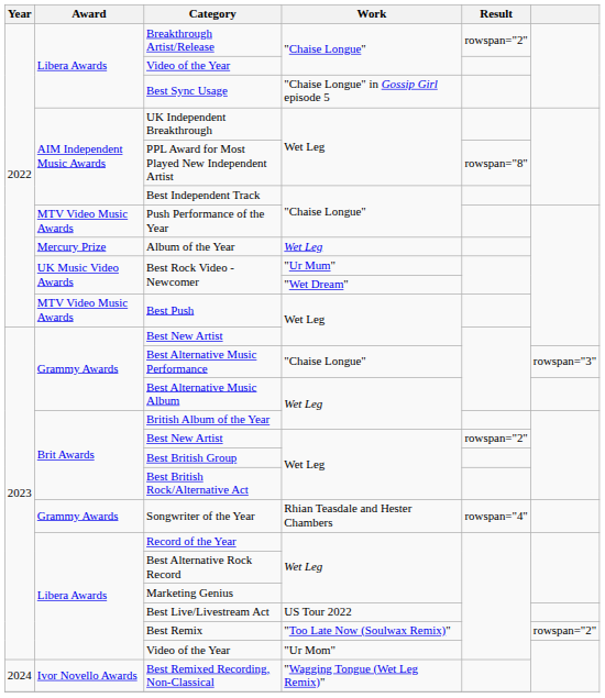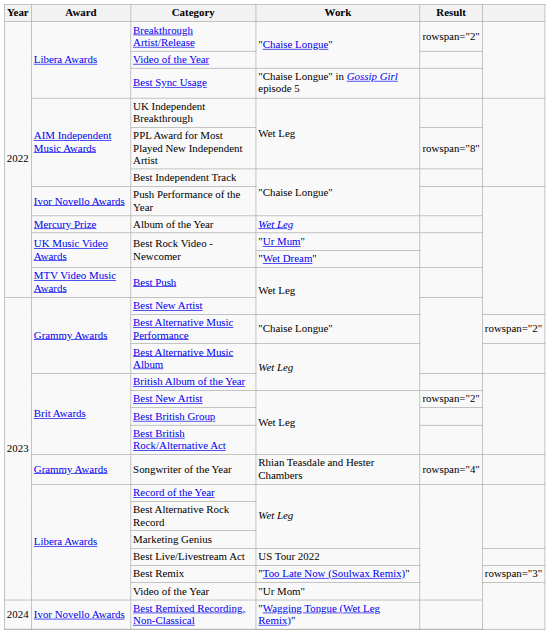Push Performance of the Year | Award: MTV Video Music Awards -> Ivor Novello Awards
Best Alternative Music Performance | column 6: rowspan="3" -> rowspan="2"
Best Remix | column 6: rowspan="2" -> rowspan="3"
